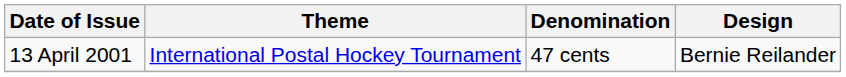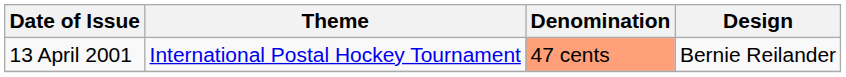13 April 2001 | Denomination: no background -> lightsalmon background
